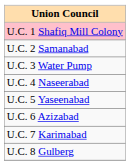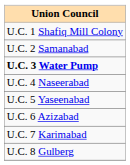row 2 | column 1: pink background -> no background
row 4 | column 1: normal -> bold
